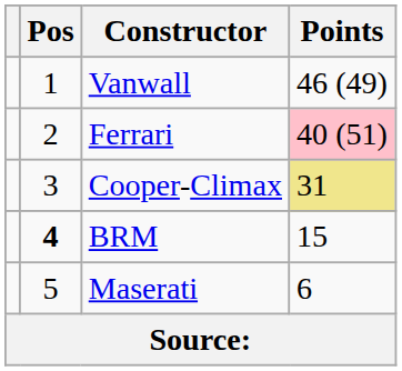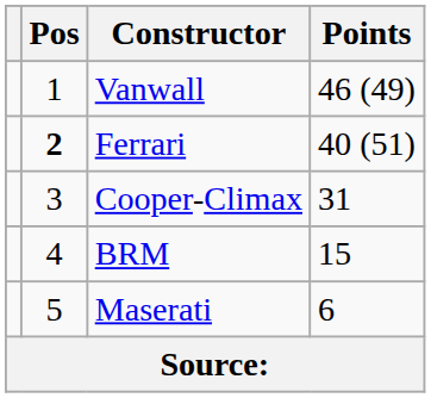Ferrari | Pos: normal -> bold
Ferrari | Points: pink background -> no background
Cooper-Climax | Points: khaki background -> no background
BRM | Pos: bold -> normal
